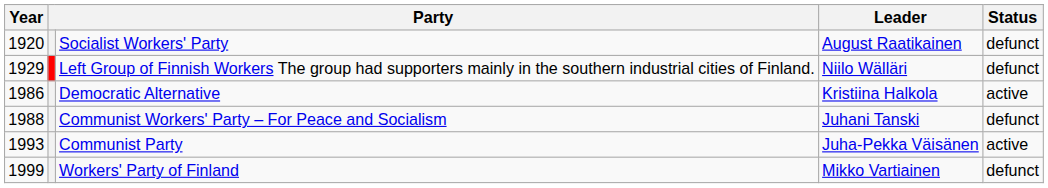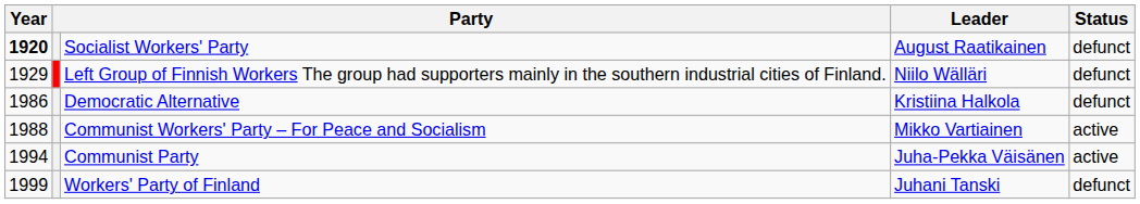Socialist Workers' Party | Year: normal -> bold
Democratic Alternative | Status: active -> defunct
Communist Workers' Party – For Peace and Socialism | Leader: Juhani Tanski -> Mikko Vartiainen
Communist Workers' Party – For Peace and Socialism | Status: defunct -> active
Communist Party | Year: 1993 -> 1994
Workers' Party of Finland | Leader: Mikko Vartiainen -> Juhani Tanski
